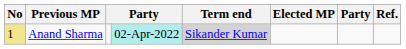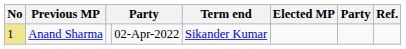Anand Sharma | column 4: paleturquoise background -> no background
Anand Sharma | Term end: lightgrey background -> no background
